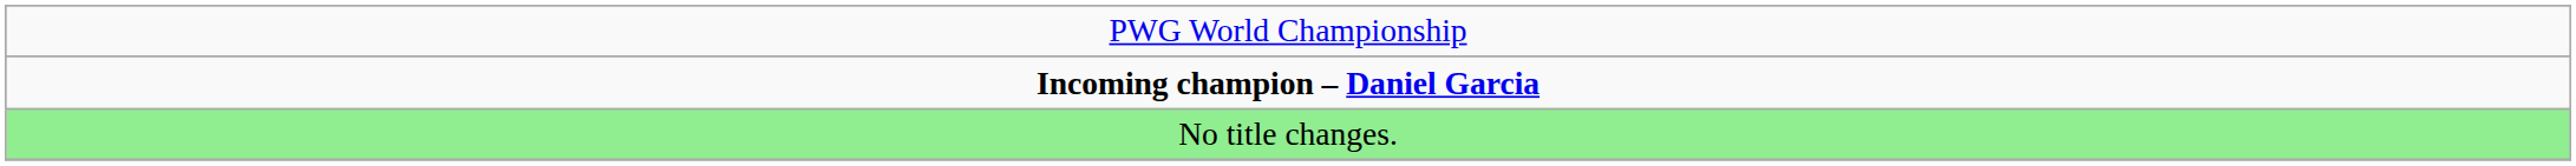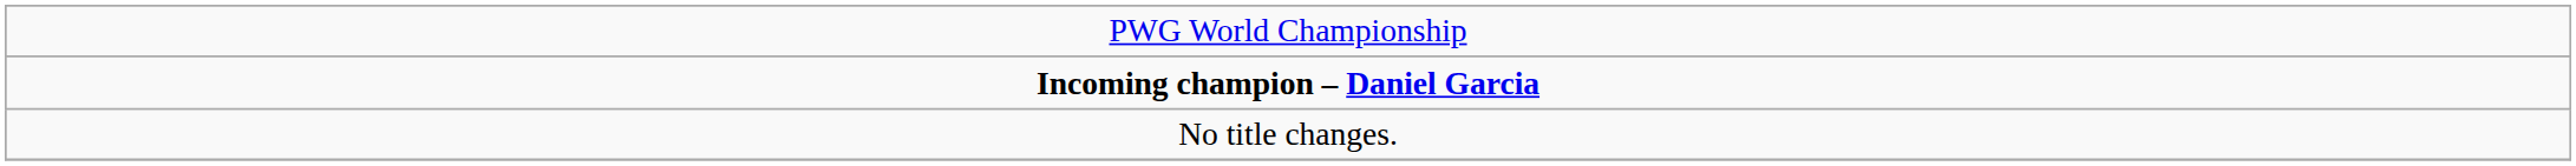No title changes. | column 1: lightgreen background -> no background
